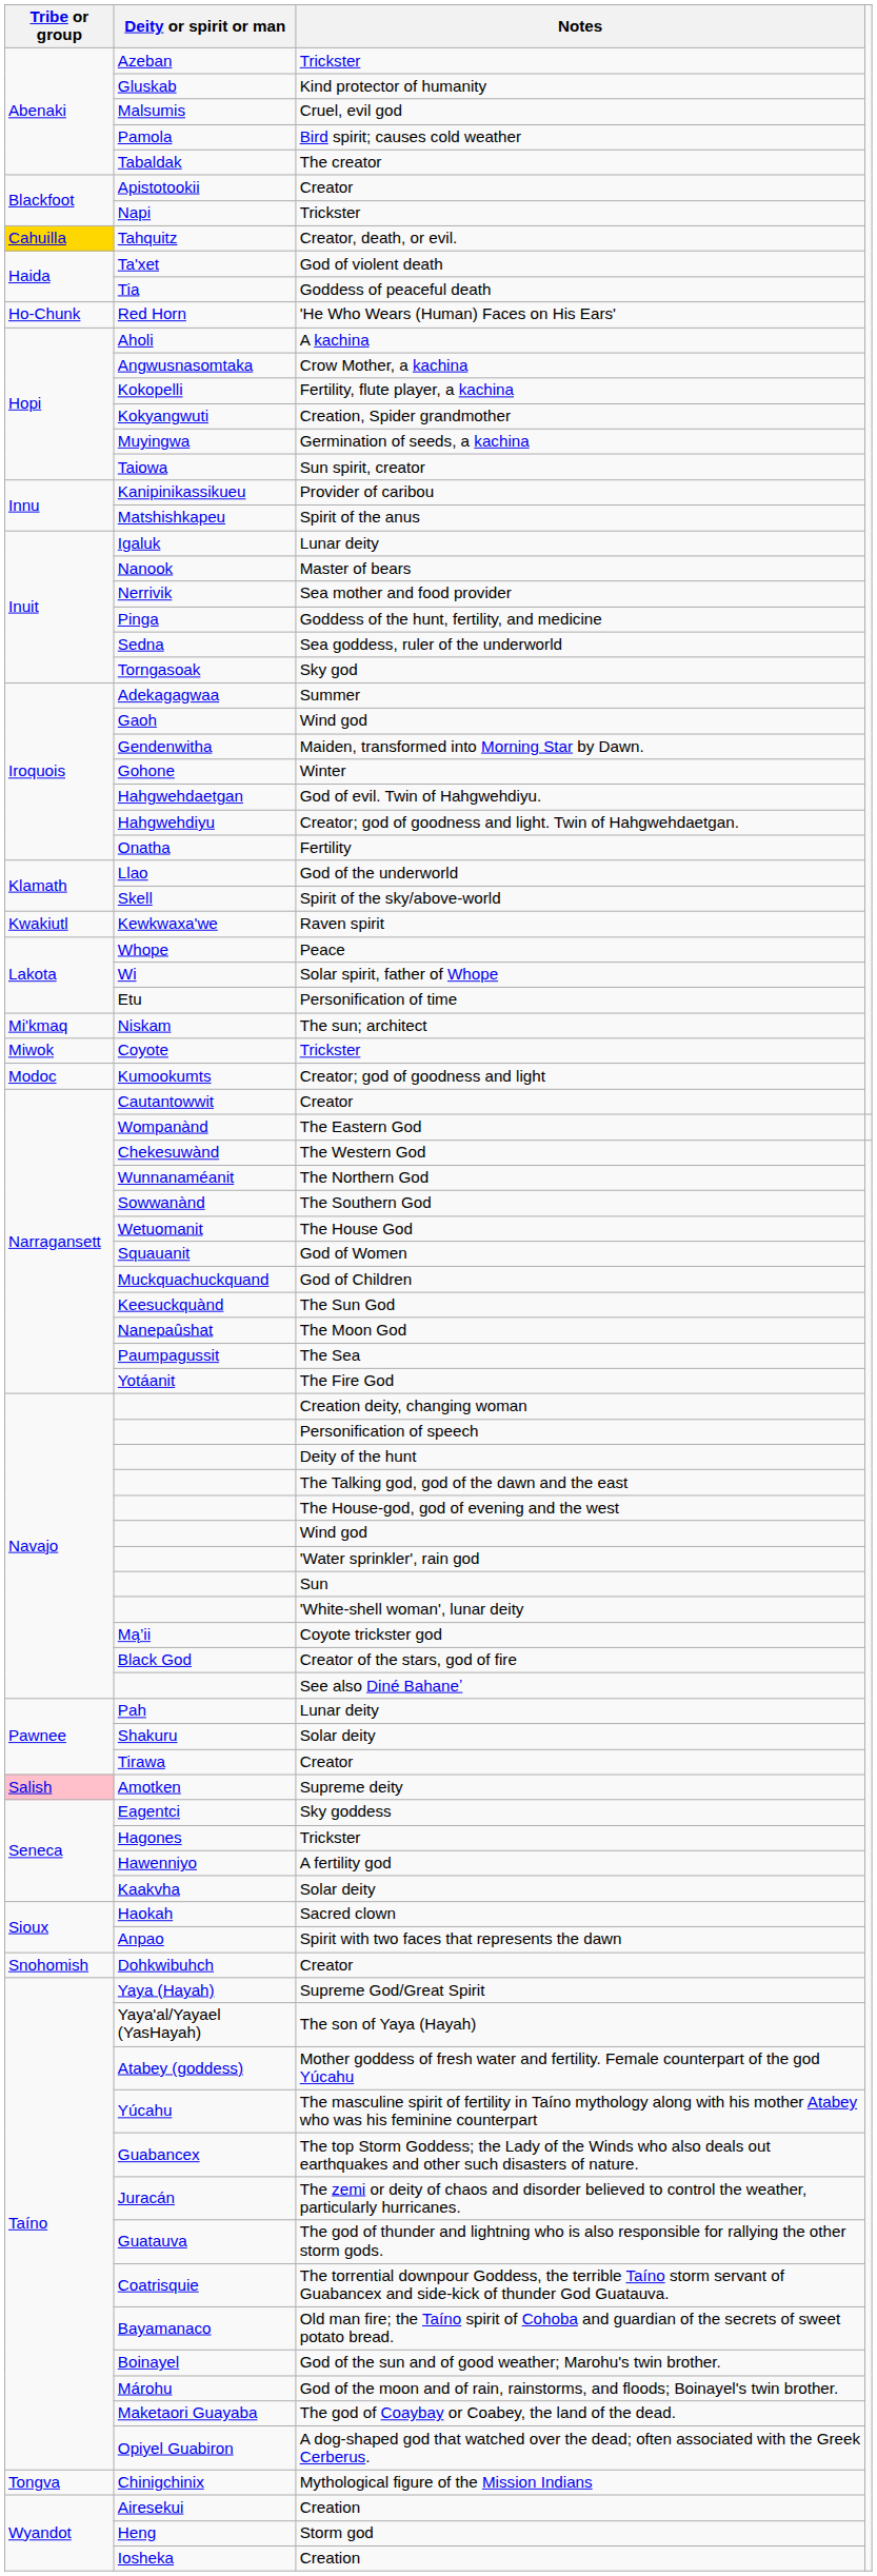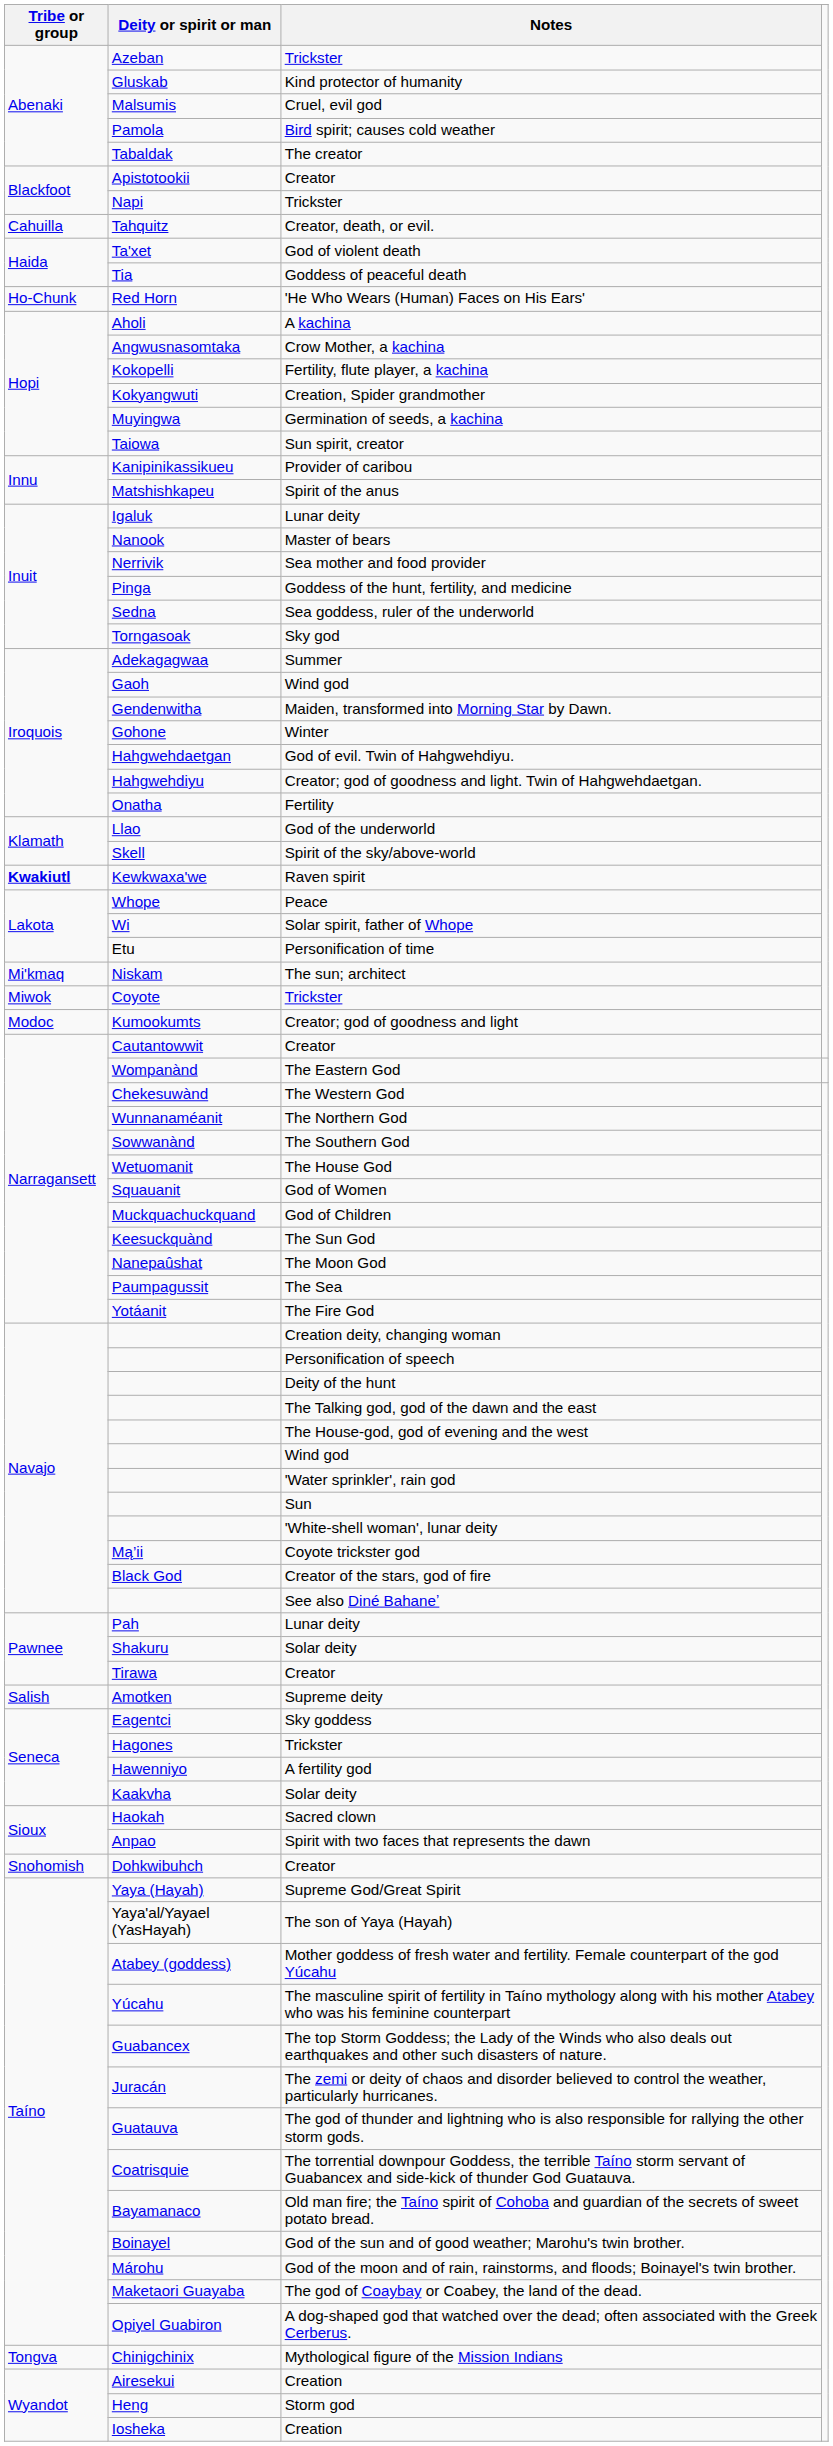Tahquitz | Tribe or group: gold background -> no background
Kewkwaxa'we | Tribe or group: normal -> bold
Amotken | Tribe or group: pink background -> no background
